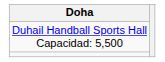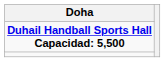Duhail Handball Sports Hall Capacidad: 5,500 | Doha: normal -> bold
